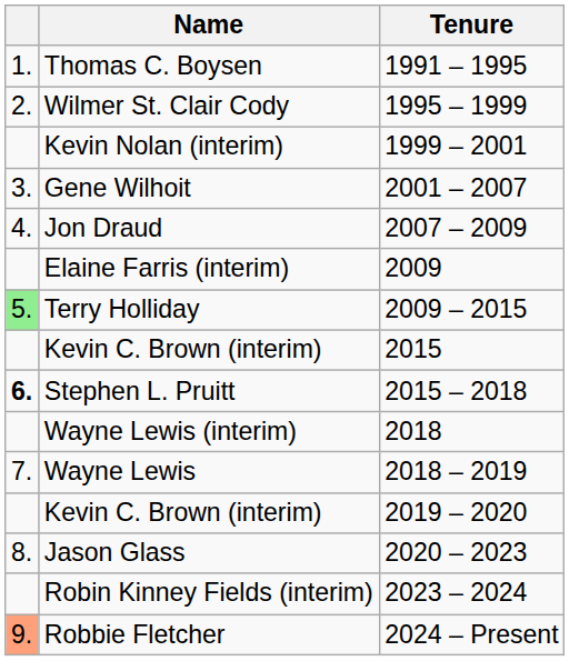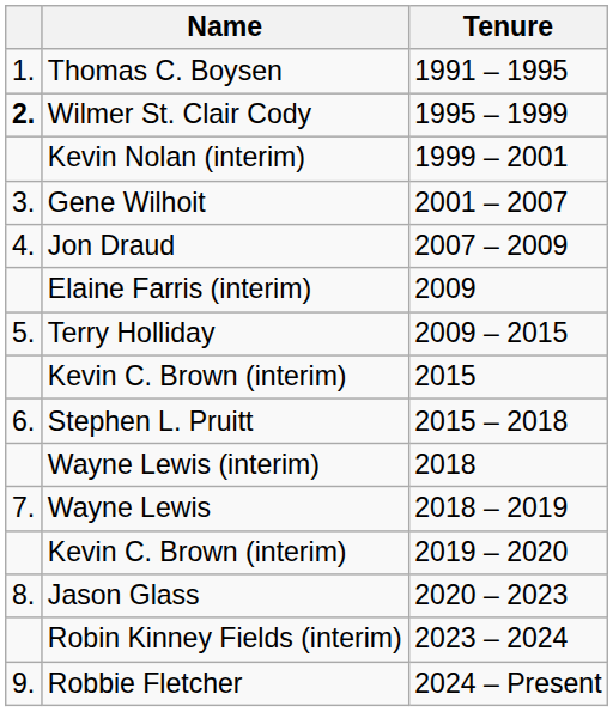Wilmer St. Clair Cody | column 1: normal -> bold
Terry Holliday | column 1: lightgreen background -> no background
Stephen L. Pruitt | column 1: bold -> normal
Robbie Fletcher | column 1: lightsalmon background -> no background
